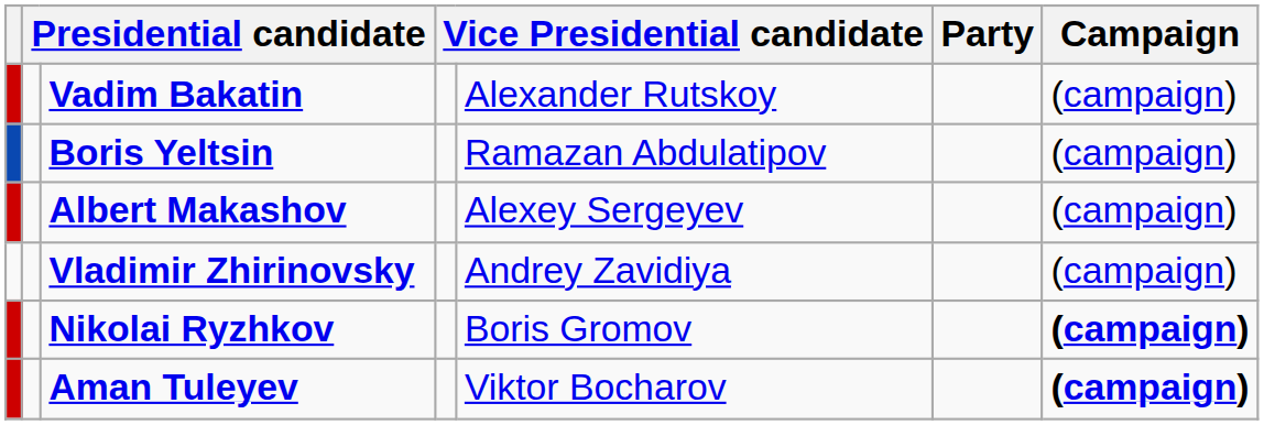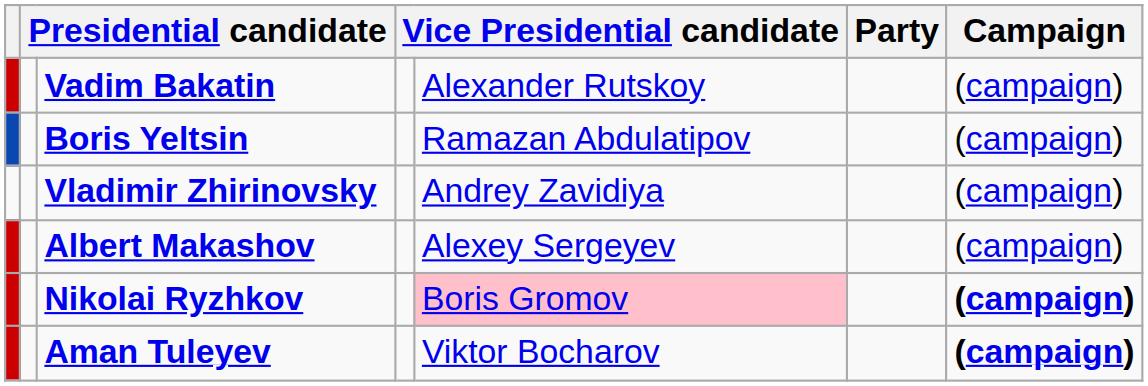rows swapped: Vladimir Zhirinovsky <-> Albert Makashov
Nikolai Ryzhkov | column 5: no background -> pink background
